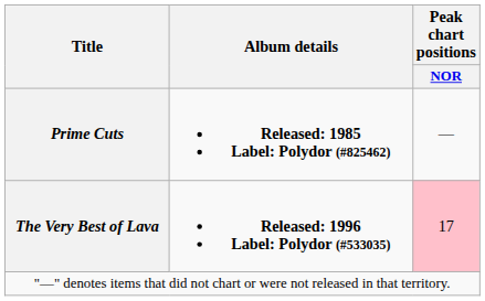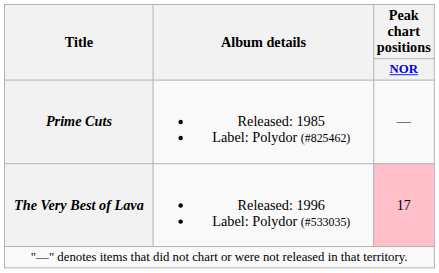Prime Cuts | Album details: bold -> normal
The Very Best of Lava | Album details: bold -> normal
